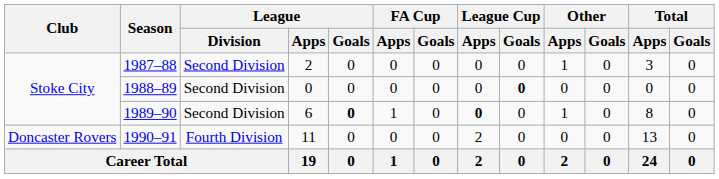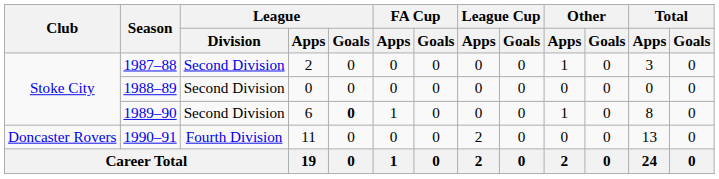1988–89 | League Cup / Goals: bold -> normal
1989–90 | League Cup / Apps: bold -> normal
